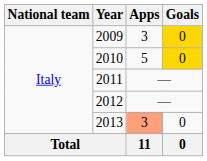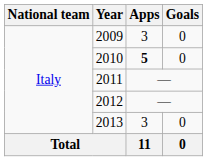2009 | Goals: gold background -> no background
2010 | Apps: normal -> bold
2010 | Goals: gold background -> no background
2013 | Apps: lightsalmon background -> no background
